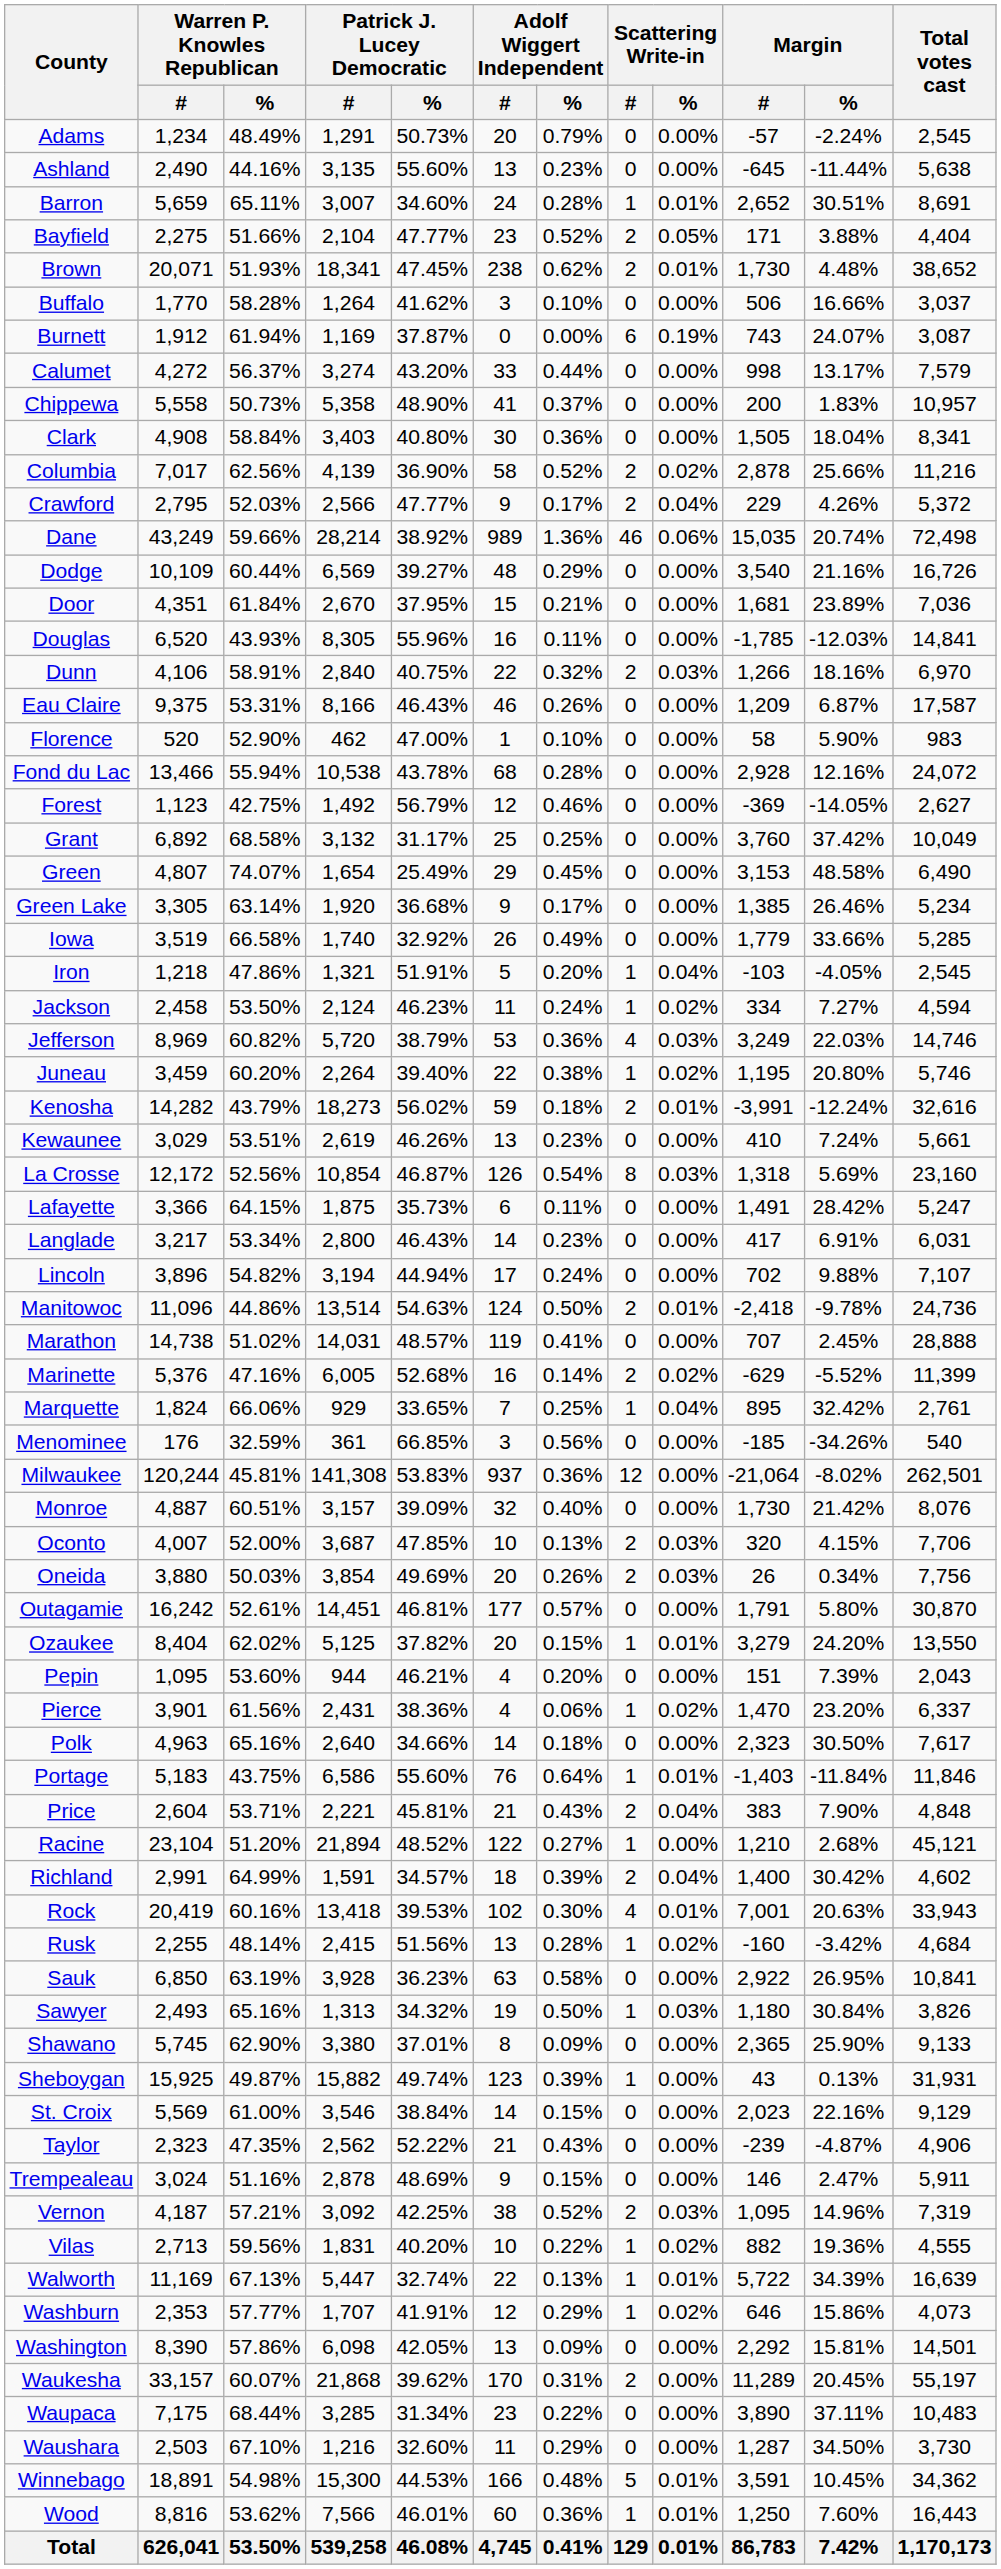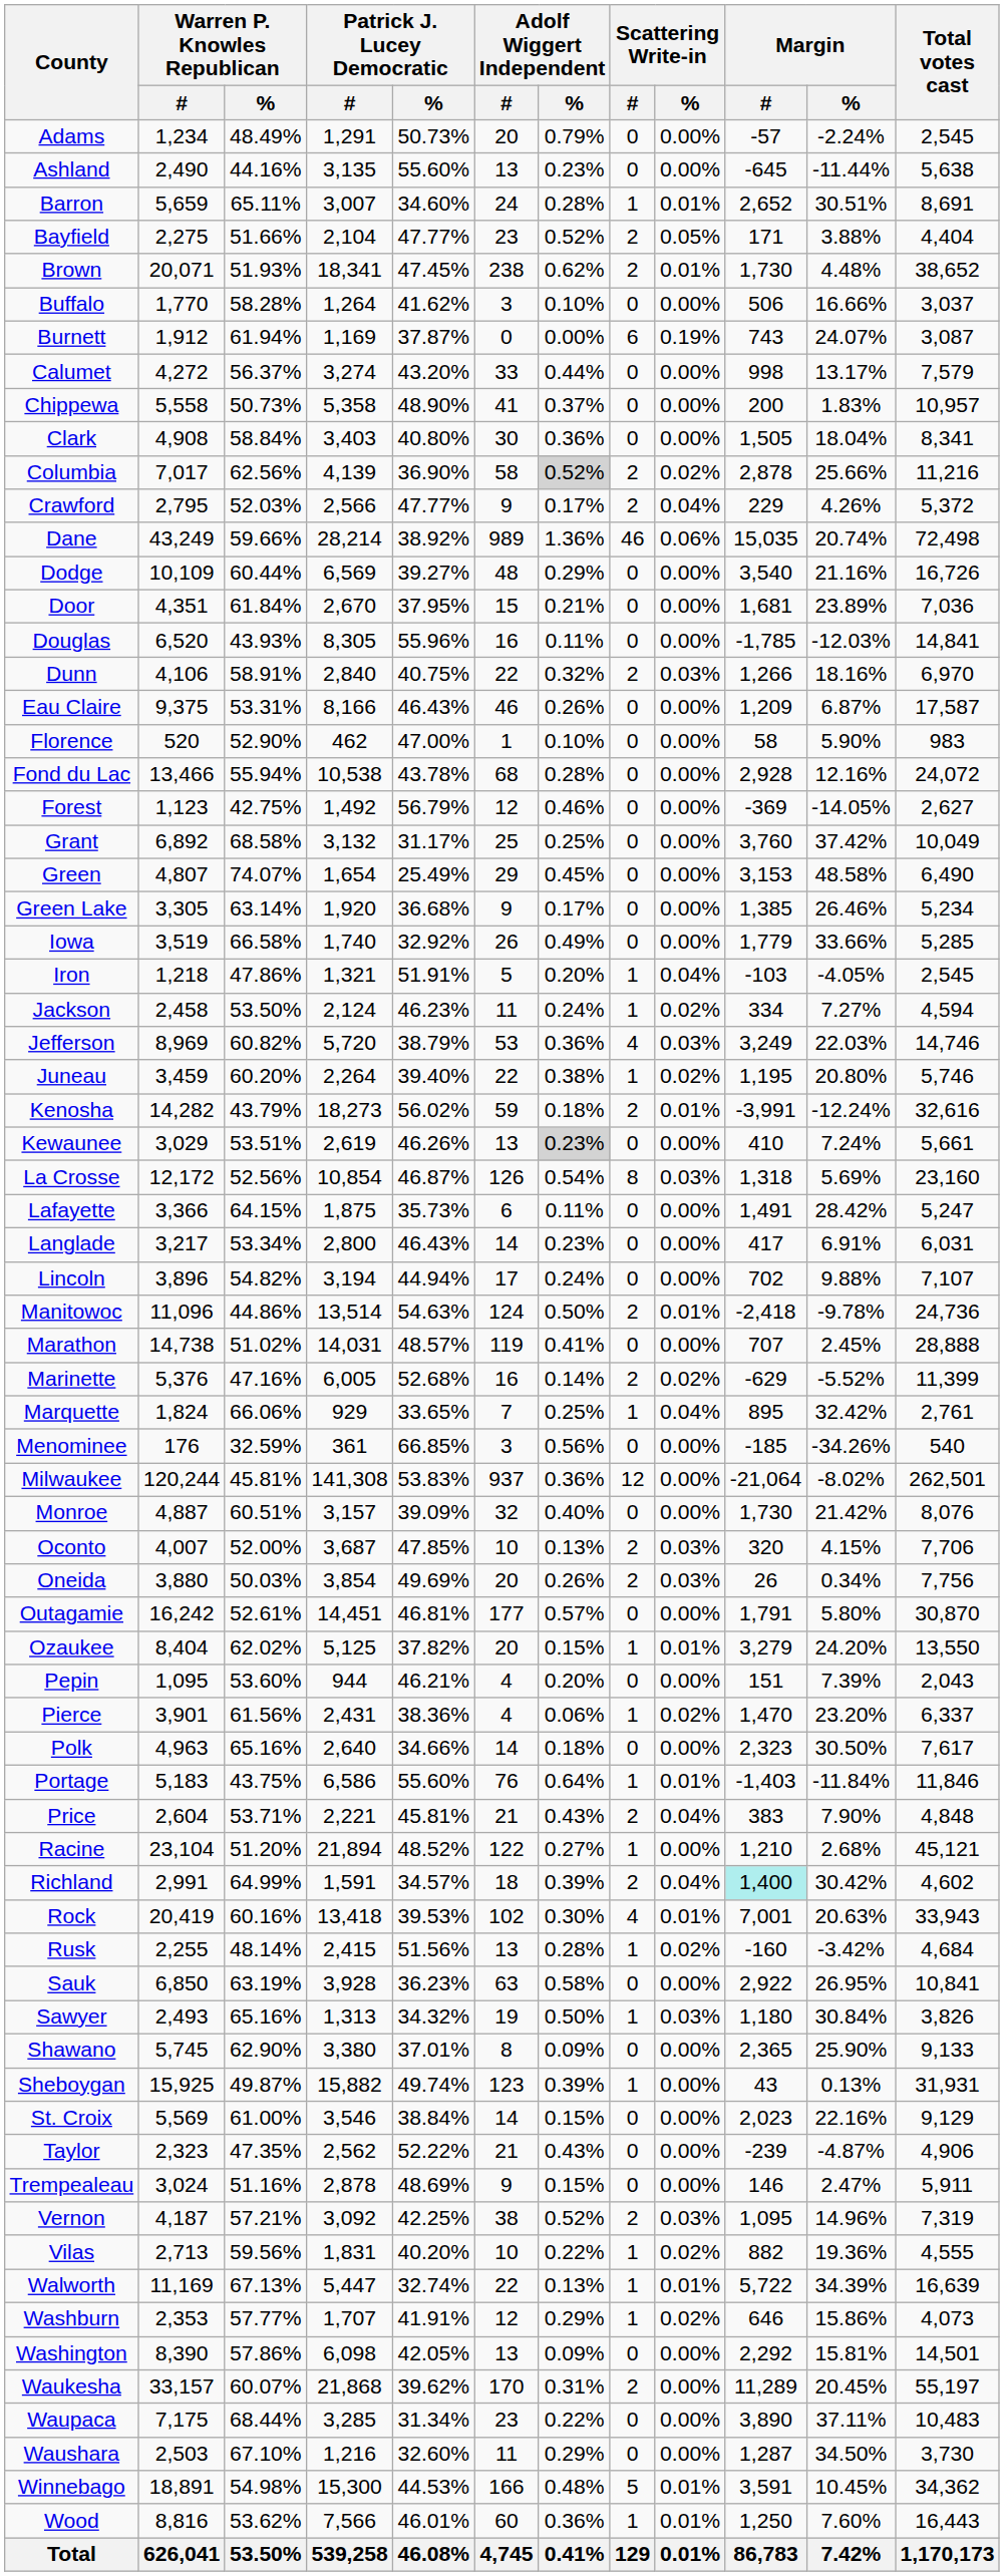Columbia | Adolf Wiggert Independent / %: no background -> lightgrey background
Kewaunee | Adolf Wiggert Independent / %: no background -> lightgrey background
Richland | Margin / #: no background -> paleturquoise background
